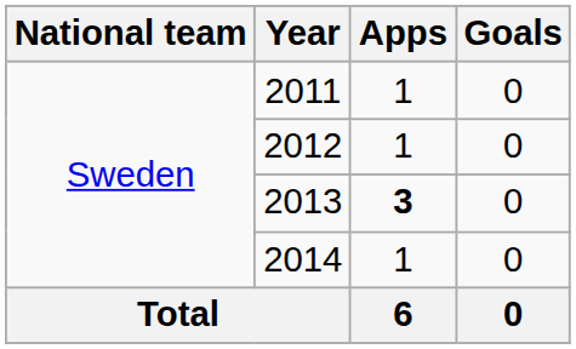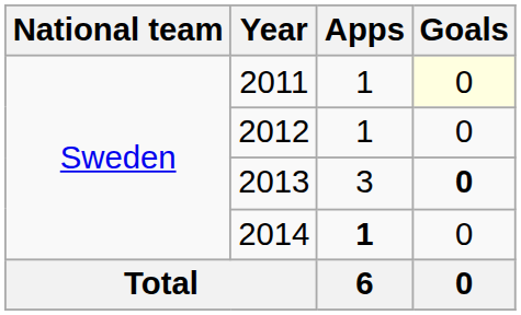2011 | Goals: no background -> lightyellow background
2013 | Apps: bold -> normal
2013 | Goals: normal -> bold
2014 | Apps: normal -> bold
